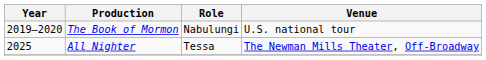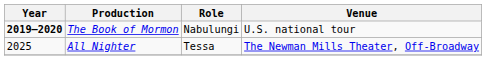The Book of Mormon | Year: normal -> bold
